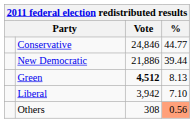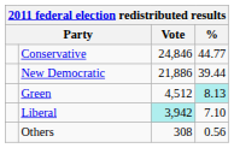Green | Vote: bold -> normal
Green | %: no background -> paleturquoise background
Liberal | Vote: no background -> paleturquoise background
Others | %: lightsalmon background -> no background
